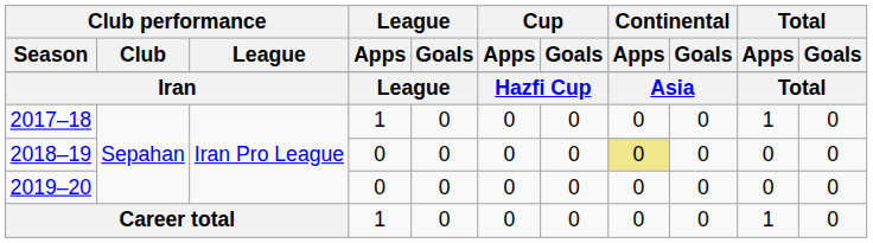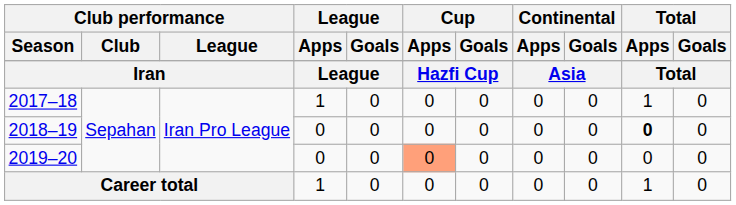2018–19 | Continental / Apps: khaki background -> no background
2018–19 | Total / Apps: normal -> bold
2019–20 | Cup / Apps: no background -> lightsalmon background
